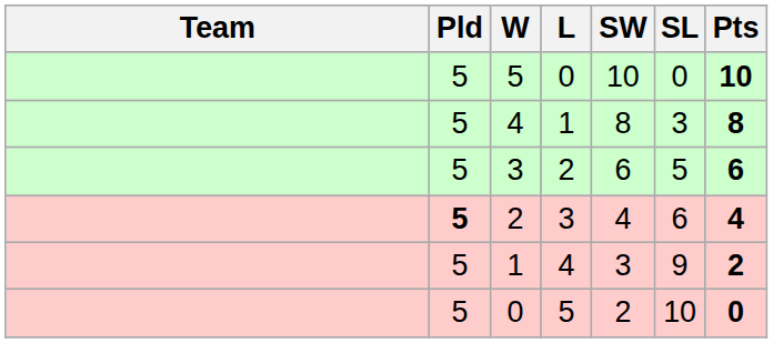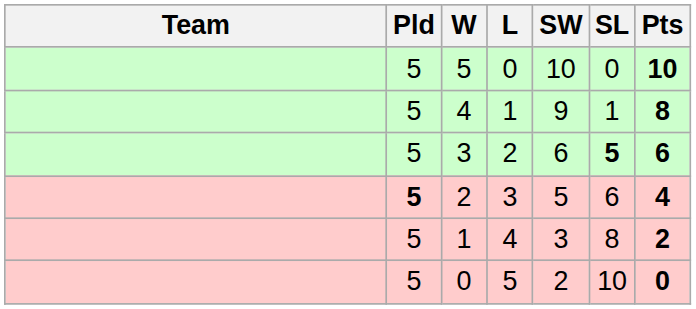row 3 | SW: 8 -> 9
row 3 | SL: 3 -> 1
row 4 | SL: normal -> bold
row 5 | SW: 4 -> 5
row 6 | SL: 9 -> 8
